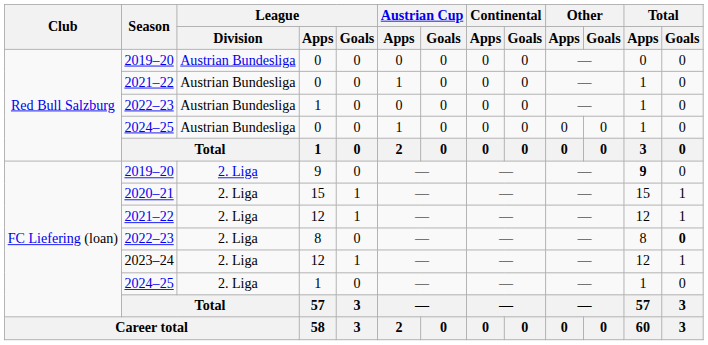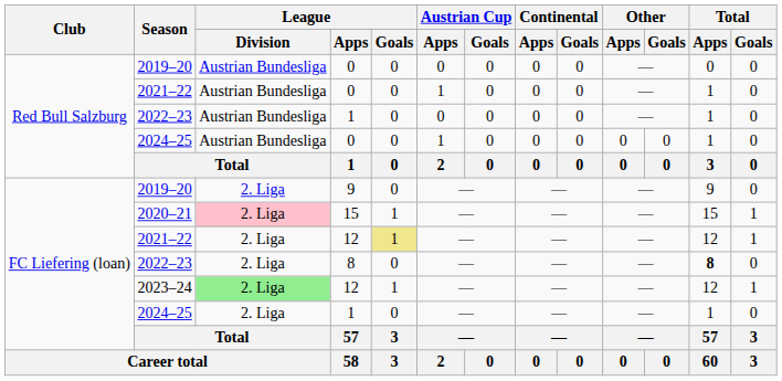2019–20 / 9 | Total / Apps: bold -> normal
2020–21 | League / Division: no background -> pink background
2021–22 / 12 | League / Goals: no background -> khaki background
2022–23 / 8 | Total / Apps: normal -> bold
2022–23 / 8 | Total / Goals: bold -> normal
2023–24 | League / Division: no background -> lightgreen background
